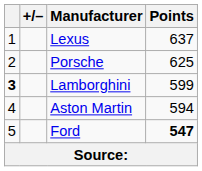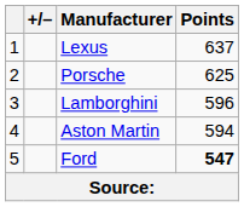Lamborghini | column 1: bold -> normal
Lamborghini | Points: 599 -> 596
